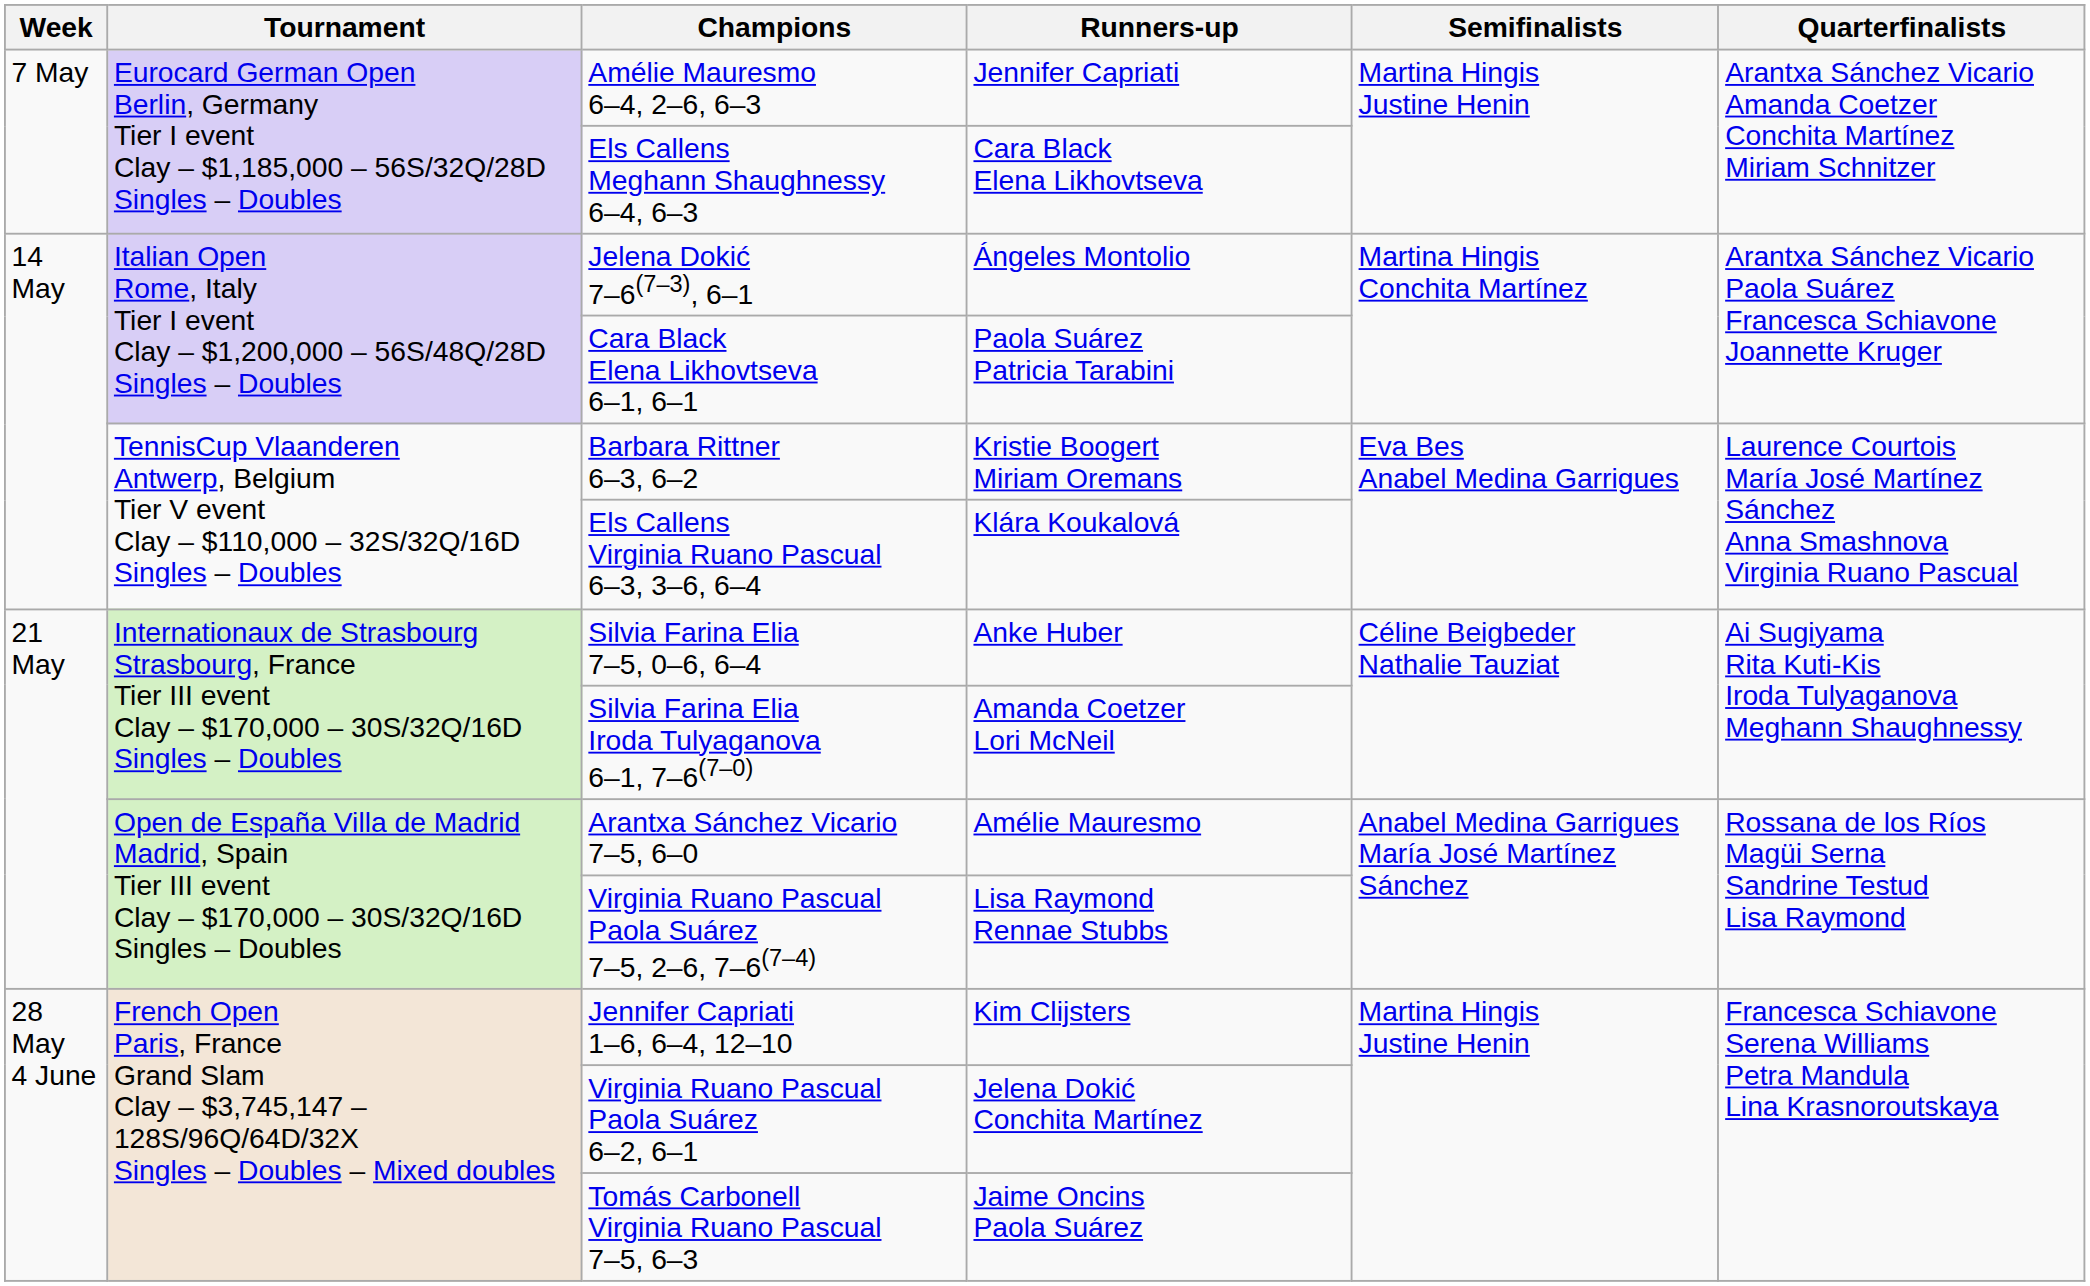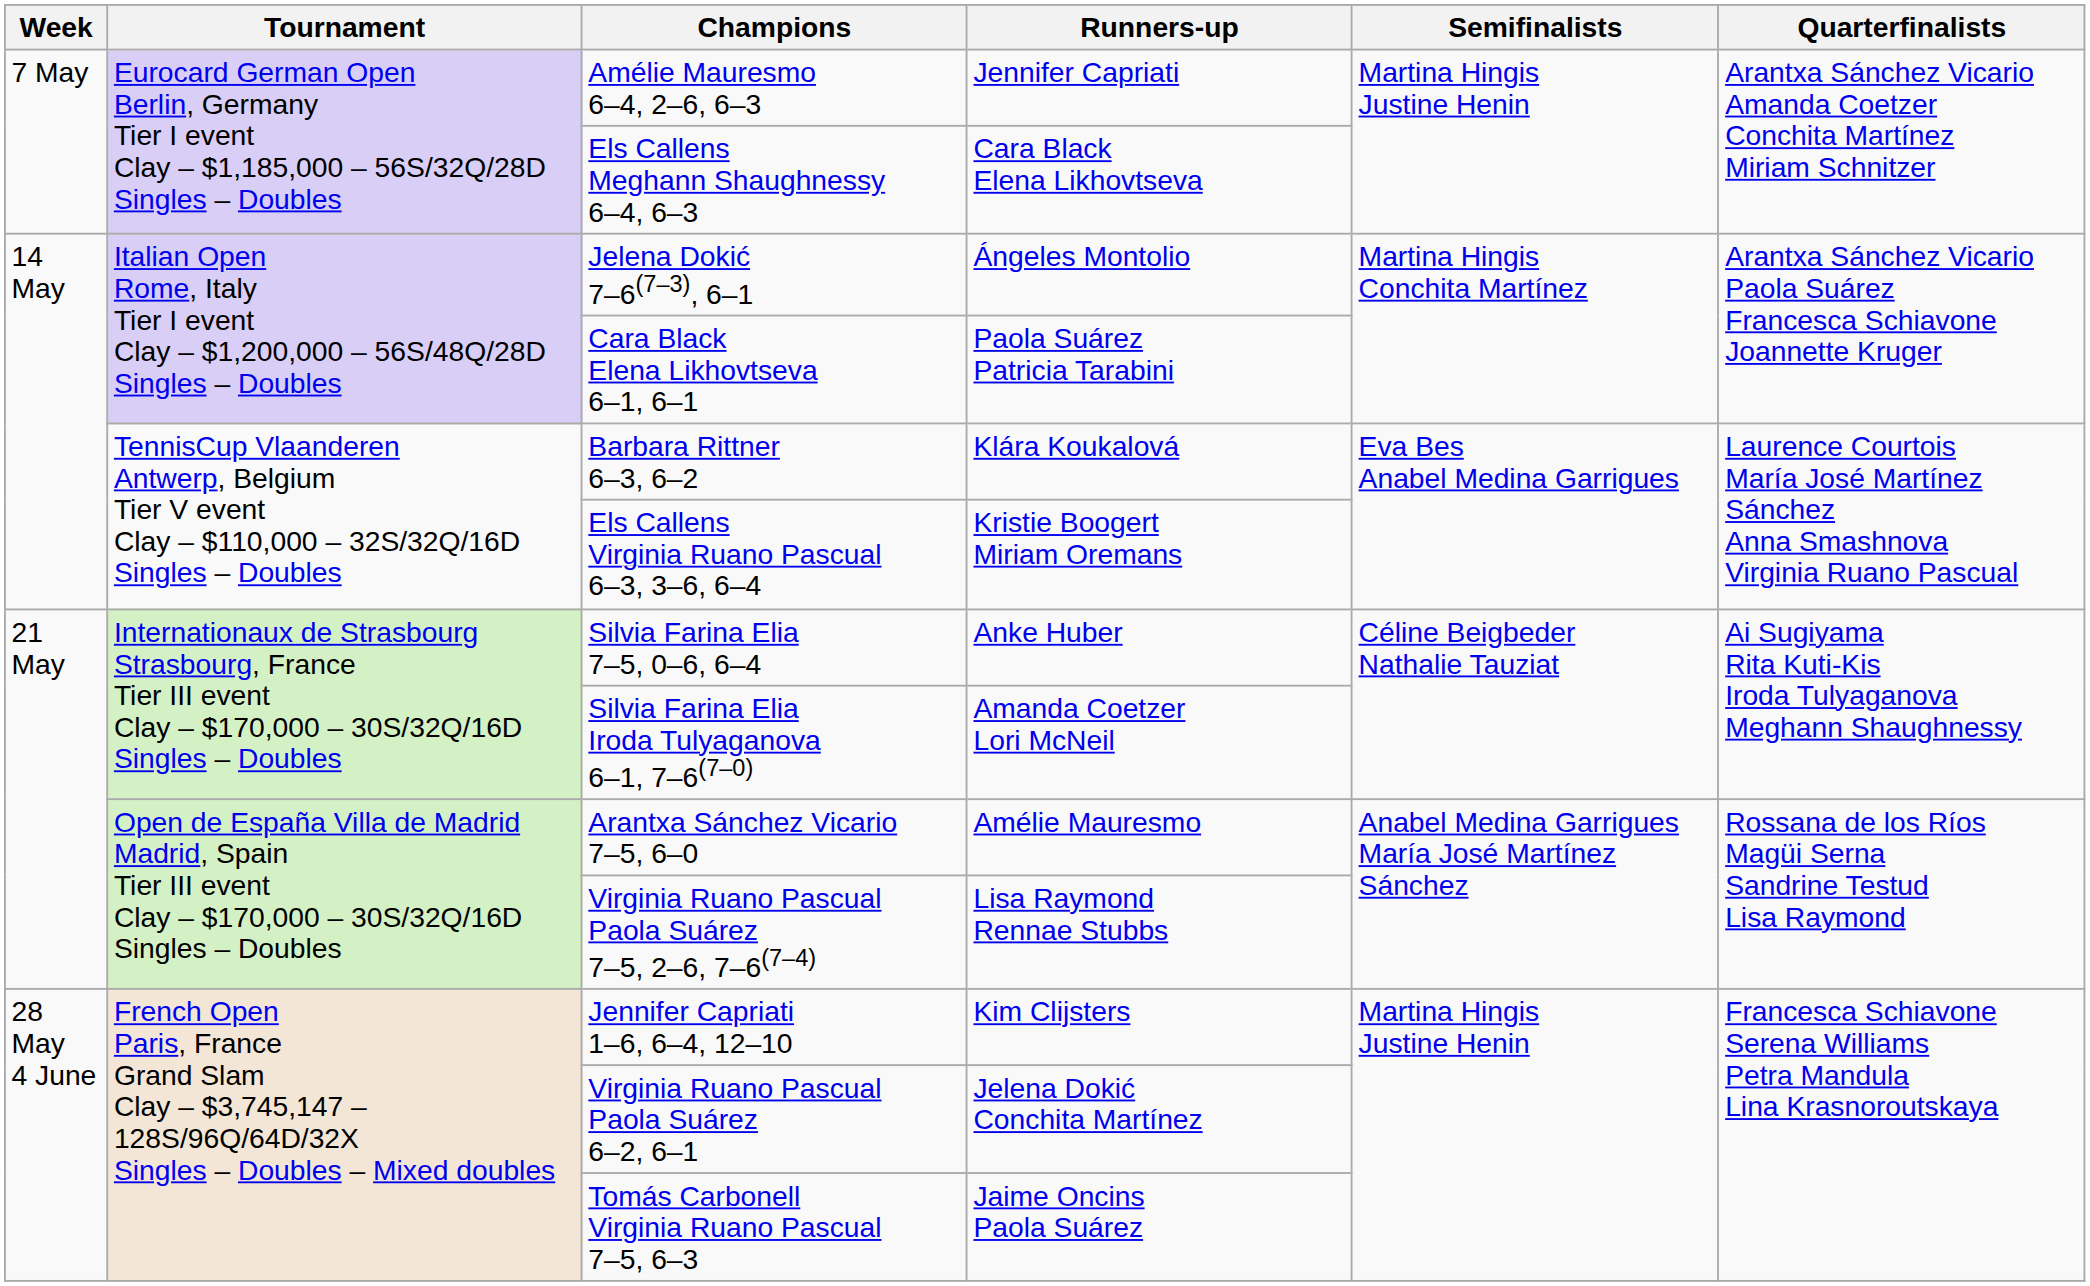Barbara Rittner 6–3, 6–2 | Runners-up: Kristie Boogert Miriam Oremans -> Klára Koukalová
Els Callens Virginia Ruano Pascual 6–3, 3–6, 6–4 | Runners-up: Klára Koukalová -> Kristie Boogert Miriam Oremans
